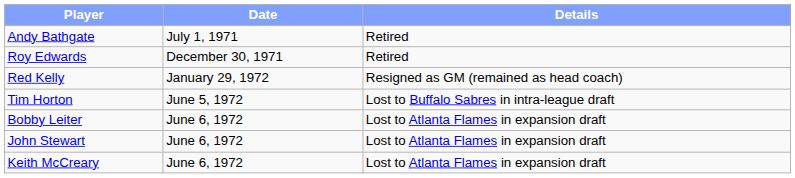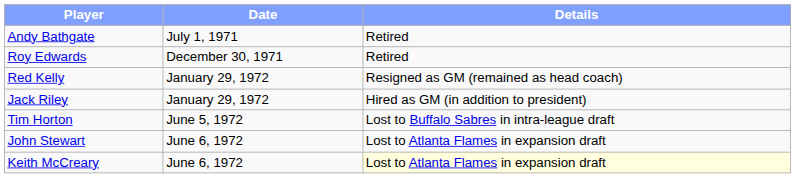+ row: Jack Riley | January 29, 1972 | Hired as GM (in addition to president)
- row: Bobby Leiter | June 6, 1972 | Lost to Atlanta Flames in expansion draft
Keith McCreary | Details: no background -> lightyellow background
